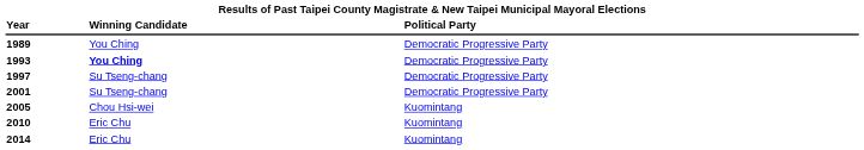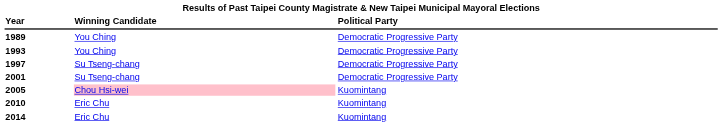1993 | column 2: bold -> normal
2005 | column 2: no background -> pink background
